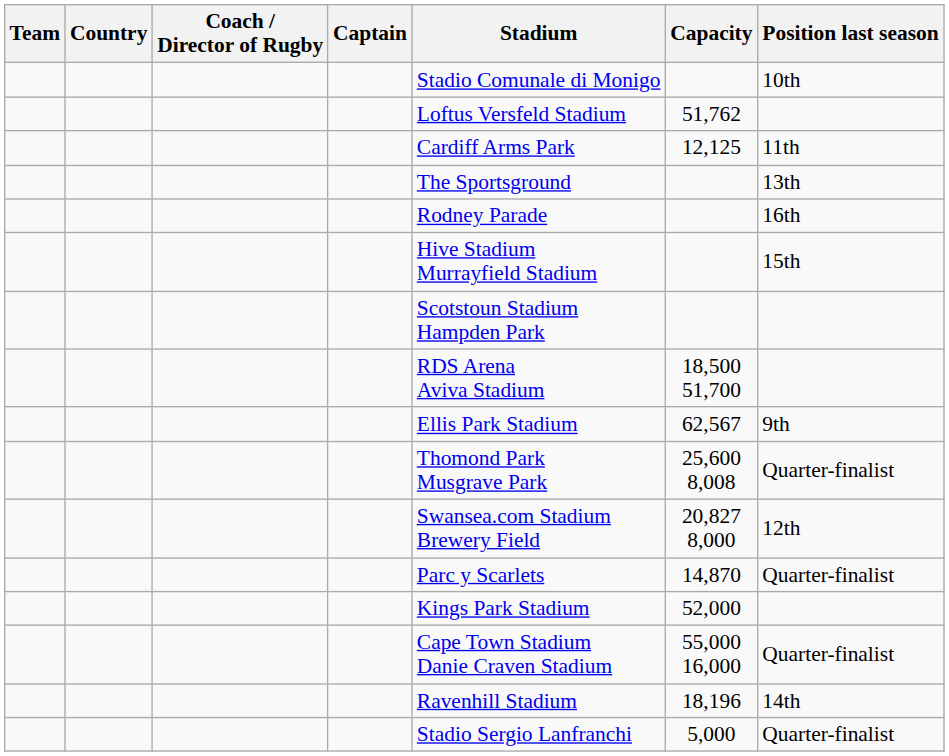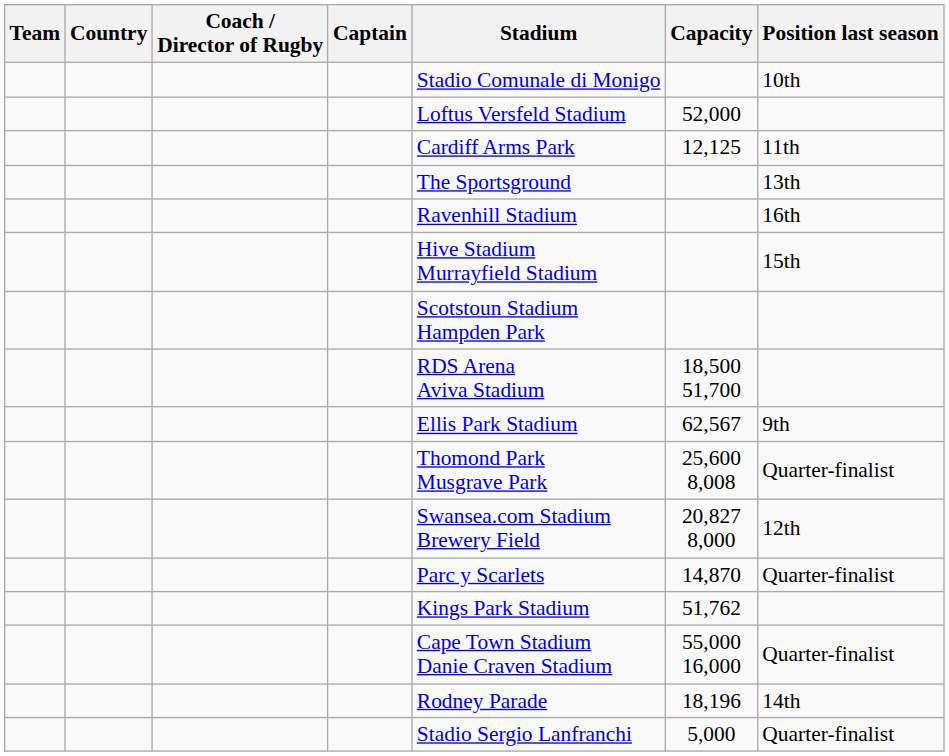row 3 | Capacity: 51,762 -> 52,000
row 6 | Stadium: Rodney Parade -> Ravenhill Stadium
row 14 | Capacity: 52,000 -> 51,762
row 16 | Stadium: Ravenhill Stadium -> Rodney Parade
